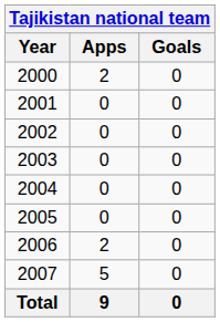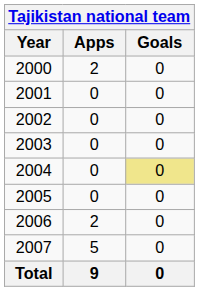2004 | Goals: no background -> khaki background
